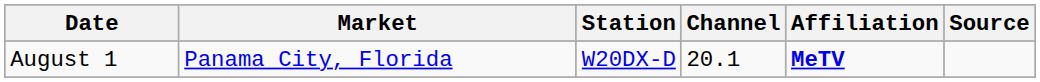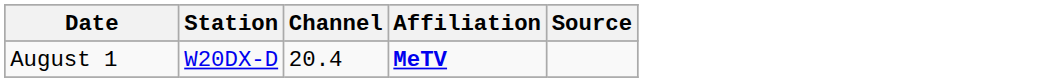- column: Market | Panama City, Florida
August 1 | Channel: 20.1 -> 20.4
